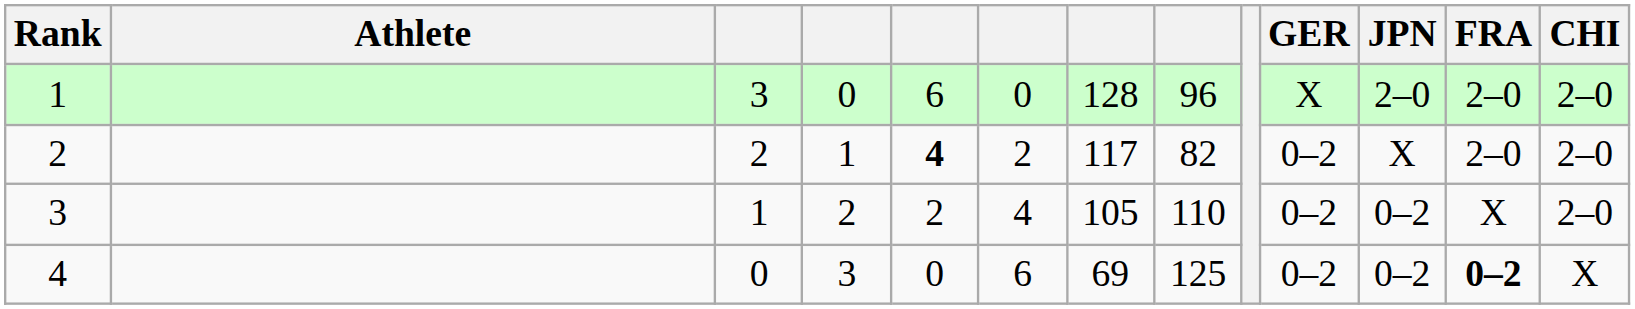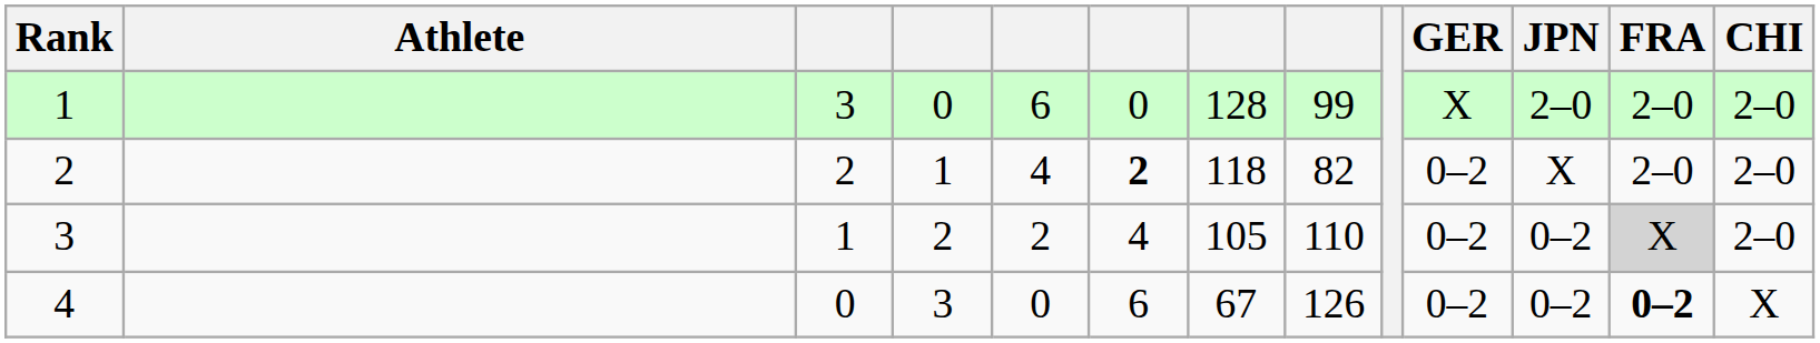row 2 | column 8: 96 -> 99
row 3 | column 5: bold -> normal
row 3 | column 6: normal -> bold
row 3 | column 7: 117 -> 118
row 4 | FRA: no background -> lightgrey background
row 5 | column 7: 69 -> 67
row 5 | column 8: 125 -> 126
